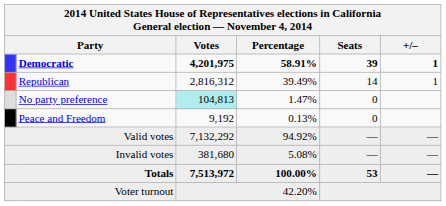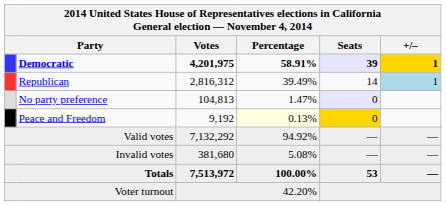Democratic | Seats: no background -> lavender background
Democratic | +/–: no background -> gold background
Republican | +/–: no background -> lightblue background
No party preference | Votes: paleturquoise background -> no background
No party preference | Seats: no background -> lavender background
Peace and Freedom | Percentage: no background -> lightyellow background
Peace and Freedom | Seats: no background -> gold background
